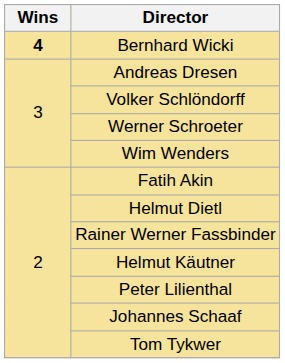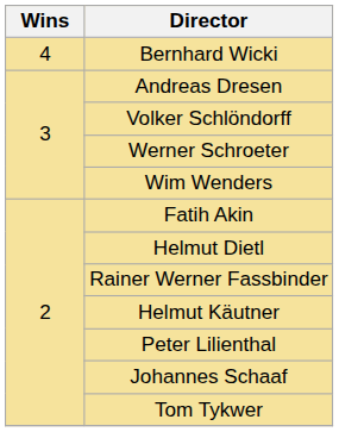Bernhard Wicki | Wins: bold -> normal
